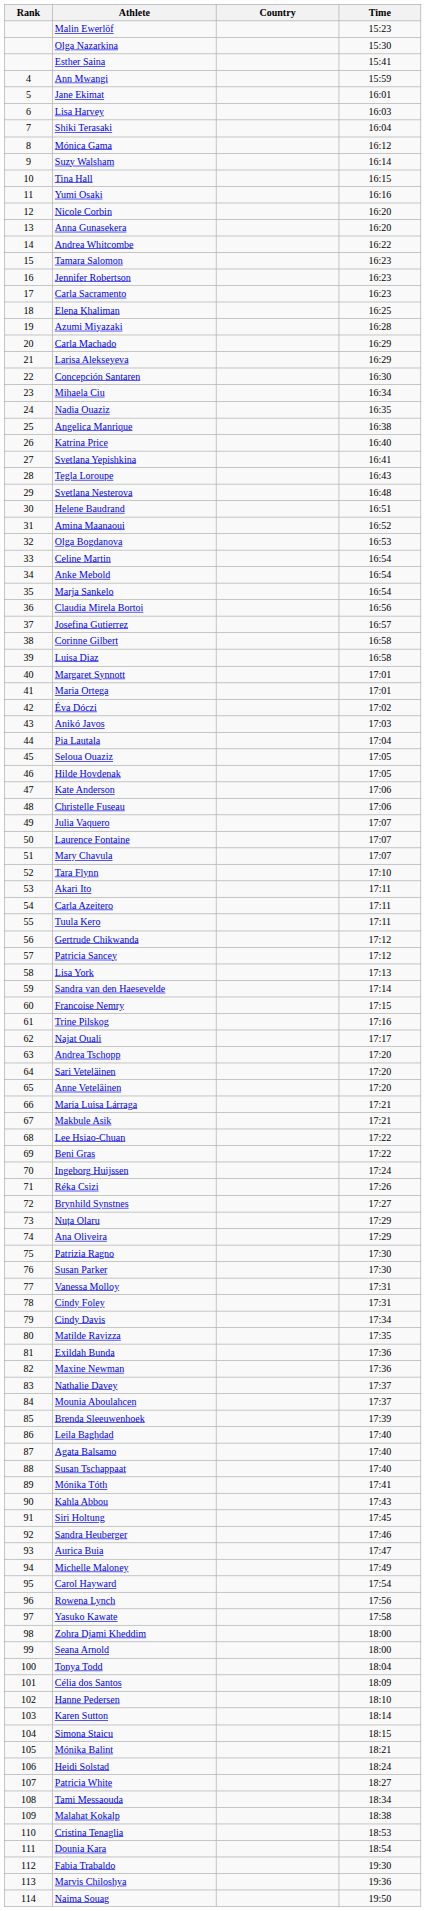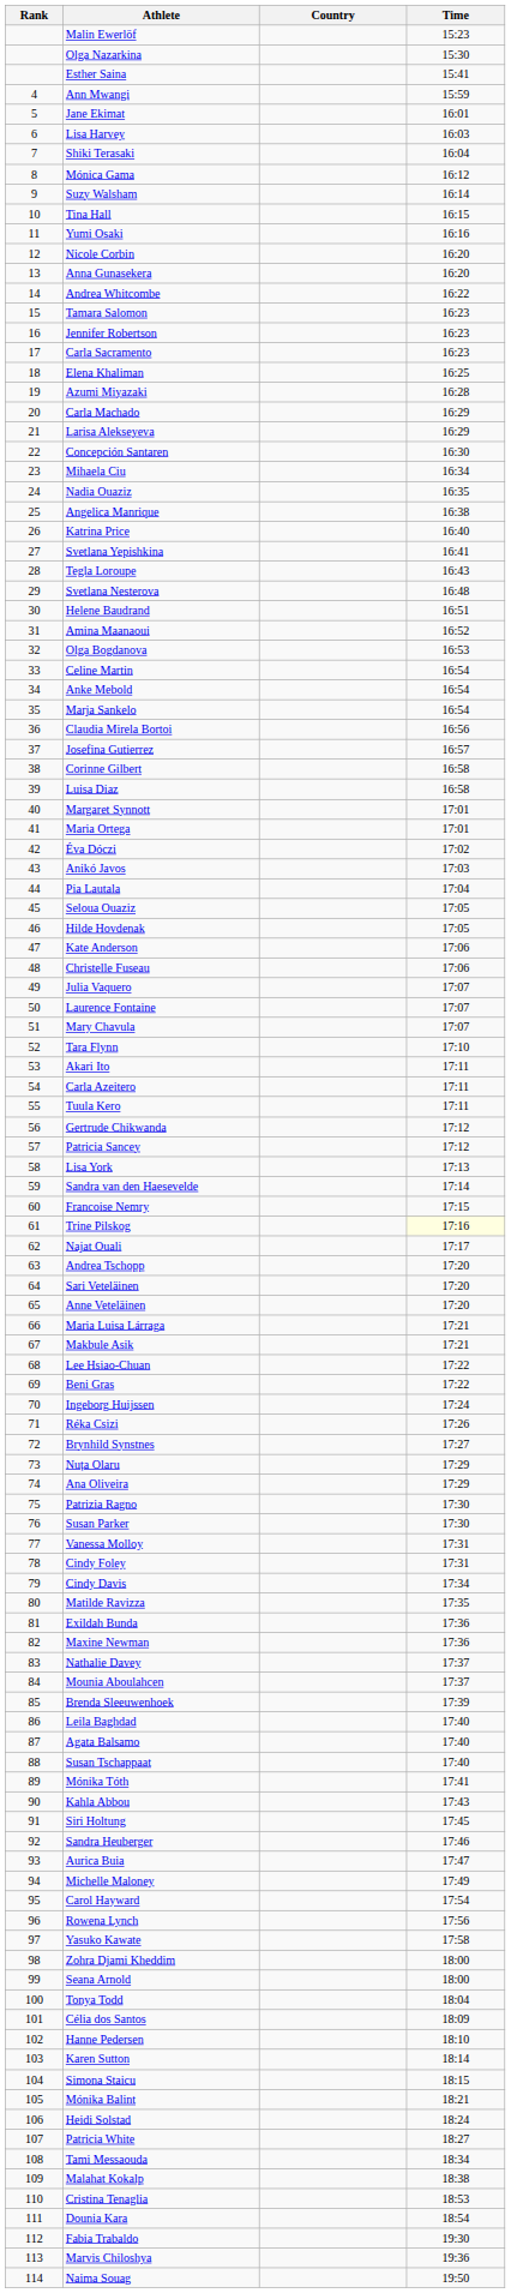Trine Pilskog | Time: no background -> lightyellow background
